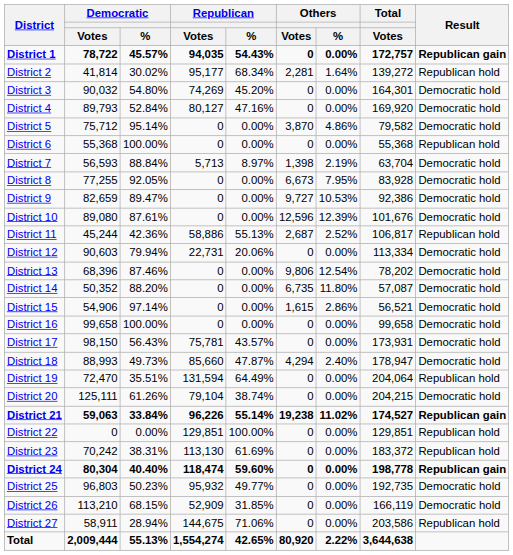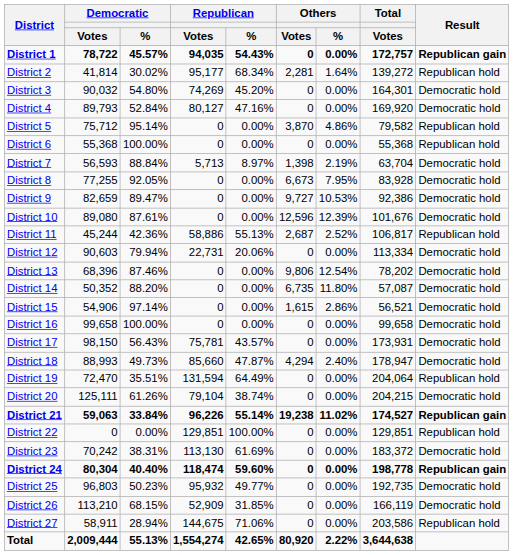District 5 | Result: Democratic hold -> Republican hold
District 23 | Result: Republican hold -> Democratic hold
